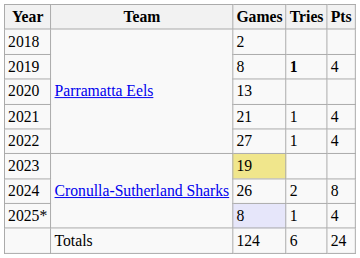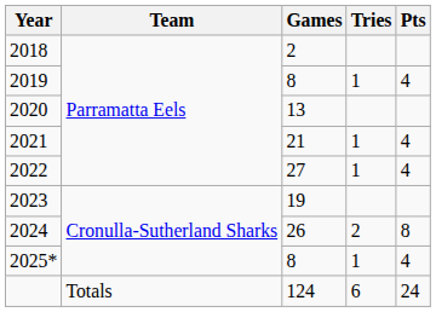2019 | Tries: bold -> normal
2023 | Games: khaki background -> no background
2025* | Games: lavender background -> no background
